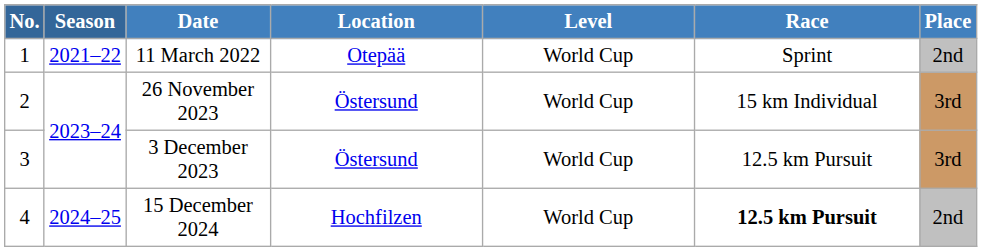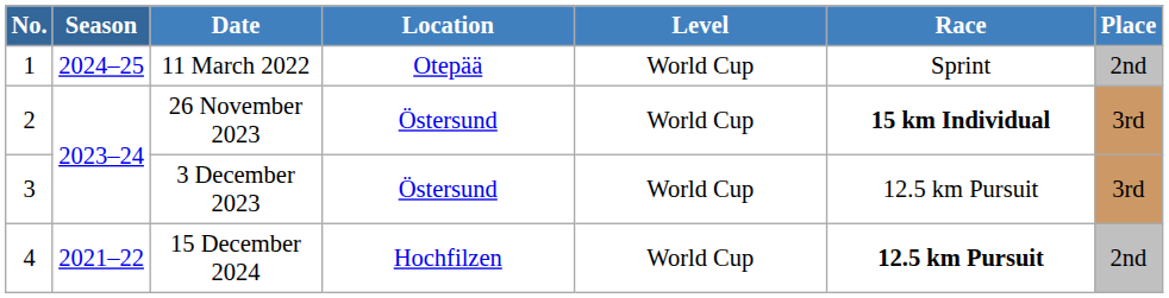11 March 2022 | Season: 2021–22 -> 2024–25
26 November 2023 | Race: normal -> bold
15 December 2024 | Season: 2024–25 -> 2021–22
